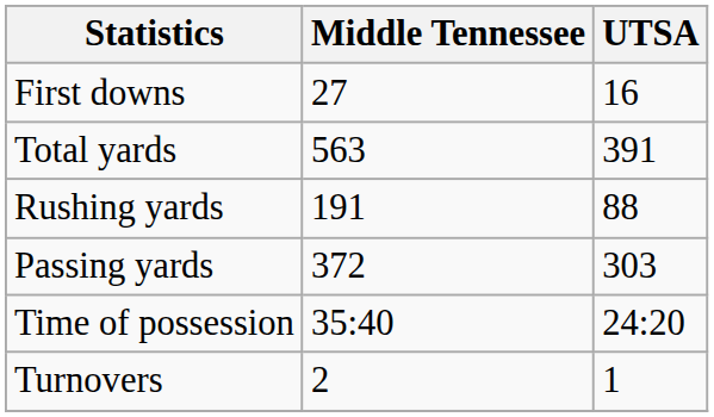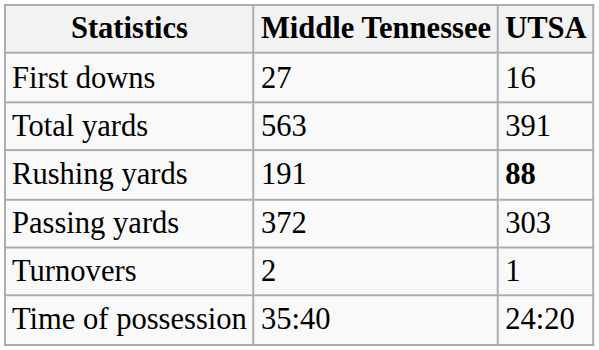Rushing yards | UTSA: normal -> bold
rows swapped: Turnovers <-> Time of possession
